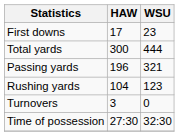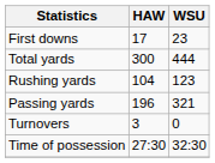rows swapped: Rushing yards <-> Passing yards
